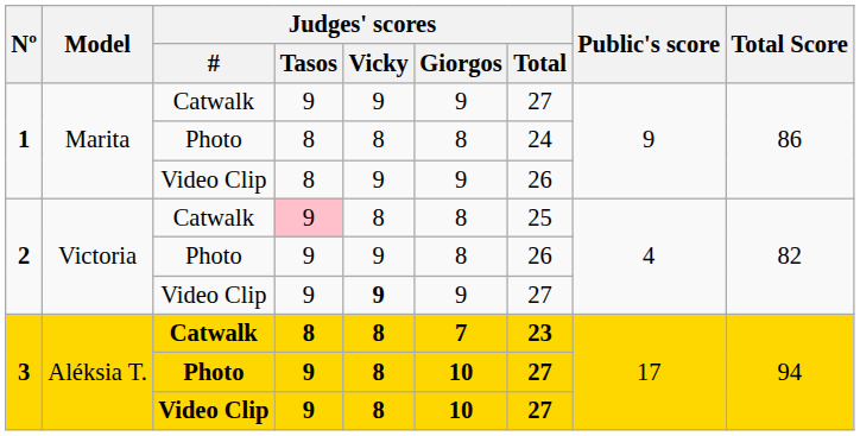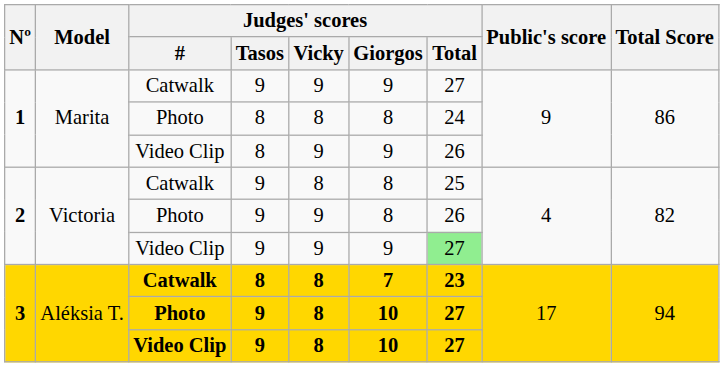2 / Catwalk | Judges' scores / Tasos: pink background -> no background
2 / Video Clip | Judges' scores / Vicky: bold -> normal
2 / Video Clip | Judges' scores / Total: no background -> lightgreen background
